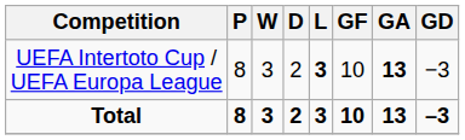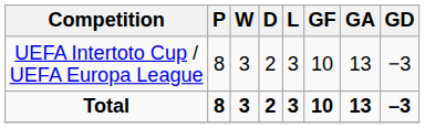UEFA Intertoto Cup / UEFA Europa League | L: bold -> normal
UEFA Intertoto Cup / UEFA Europa League | GA: bold -> normal
